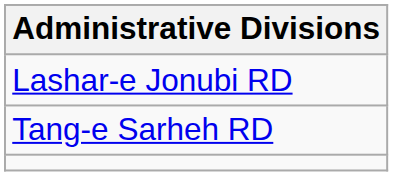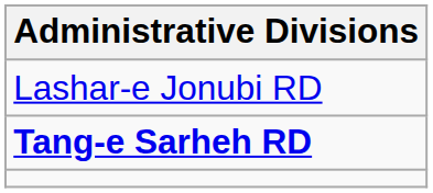row 3 | column 1: normal -> bold
